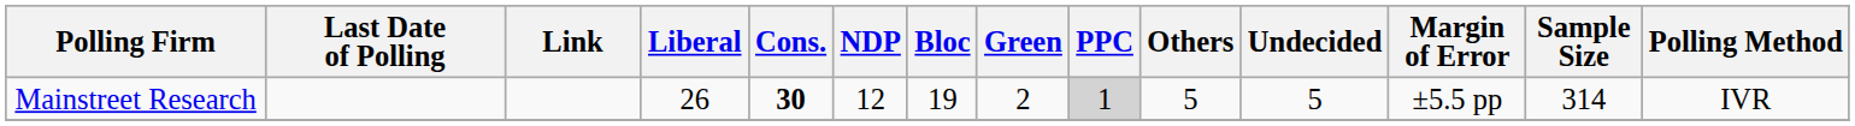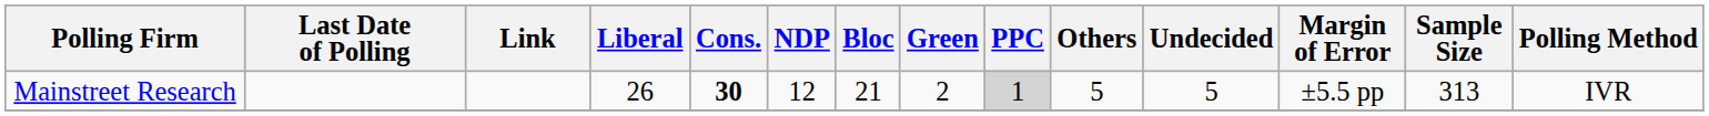Mainstreet Research | Bloc: 19 -> 21
Mainstreet Research | Sample Size: 314 -> 313
